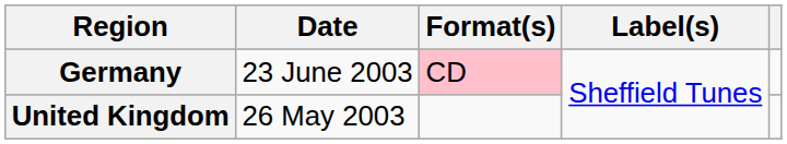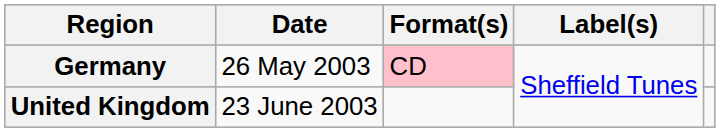Germany | Date: 23 June 2003 -> 26 May 2003
United Kingdom | Date: 26 May 2003 -> 23 June 2003
